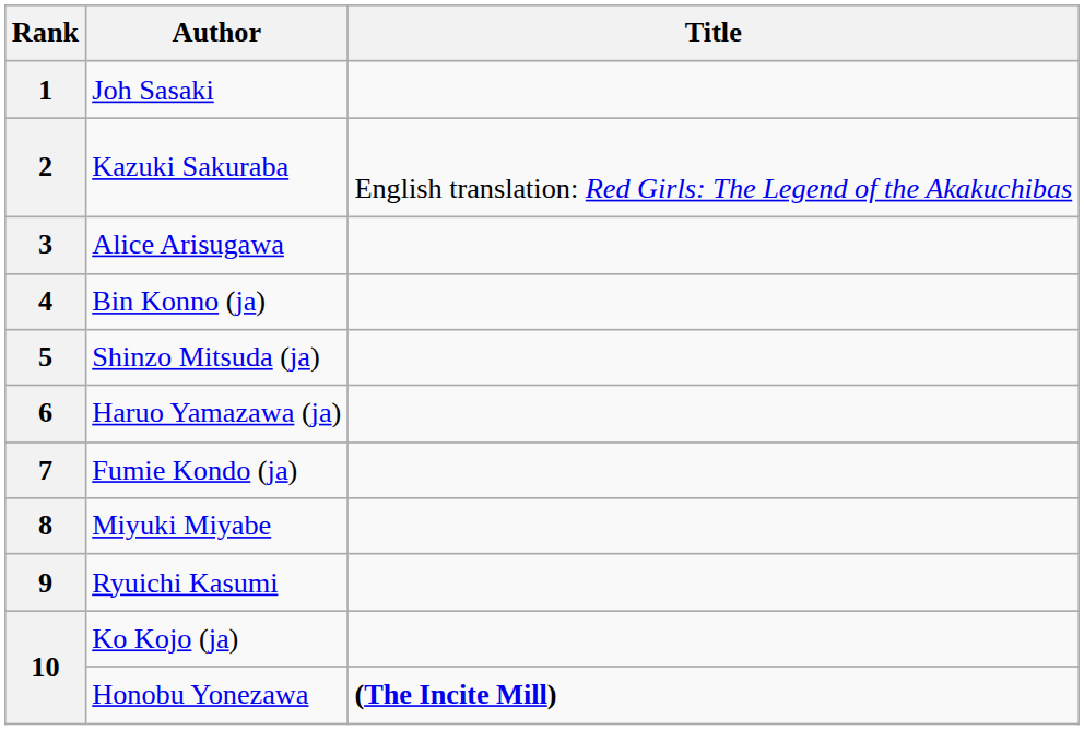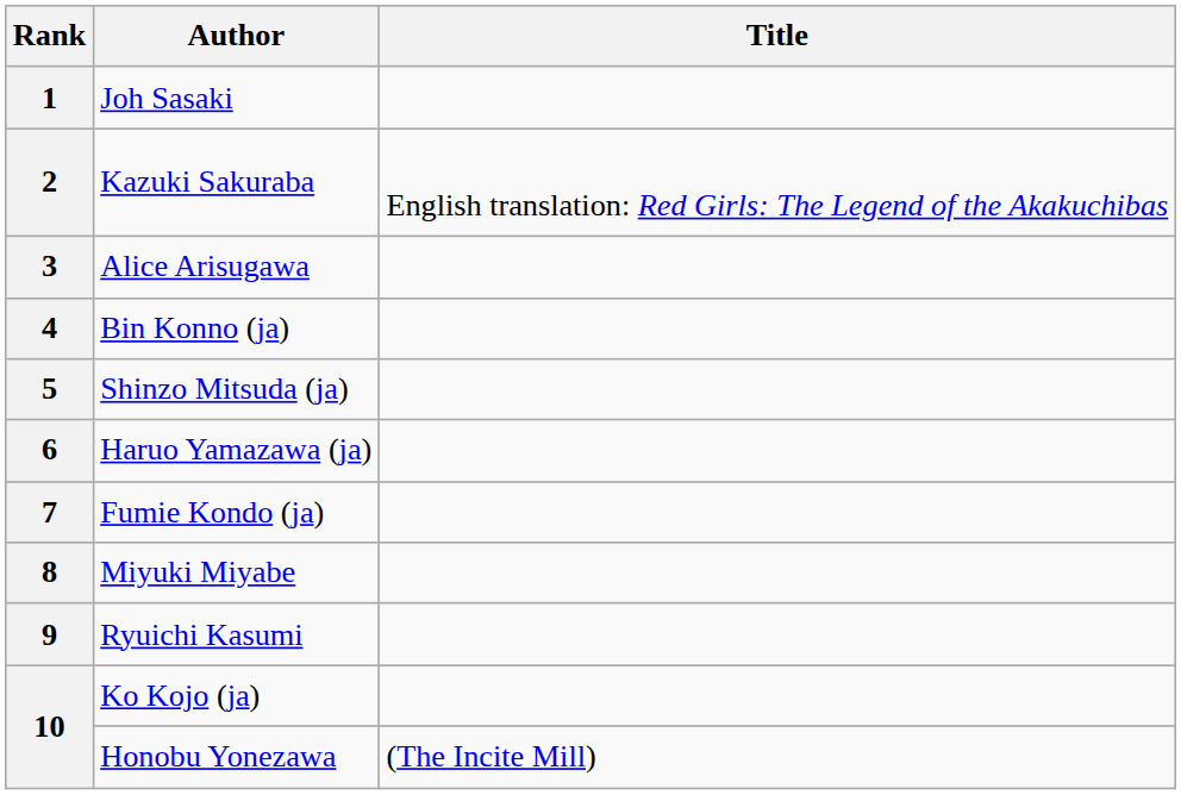10 / Honobu Yonezawa | Title: bold -> normal
